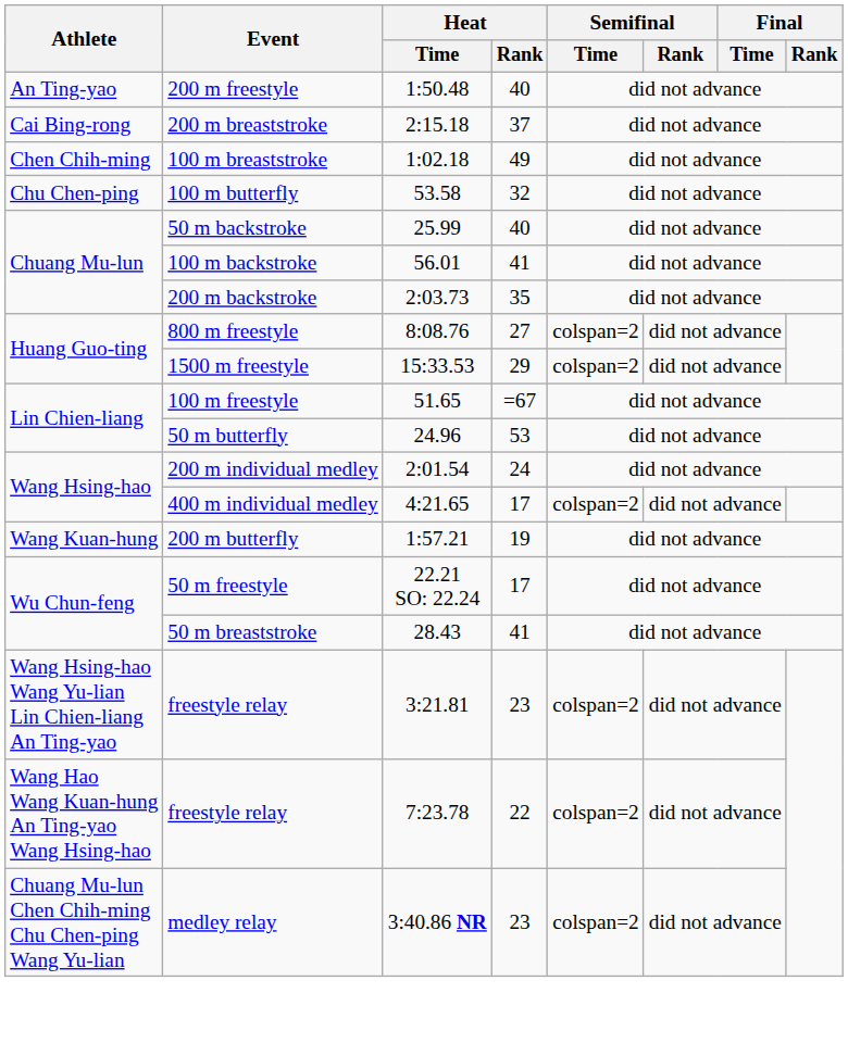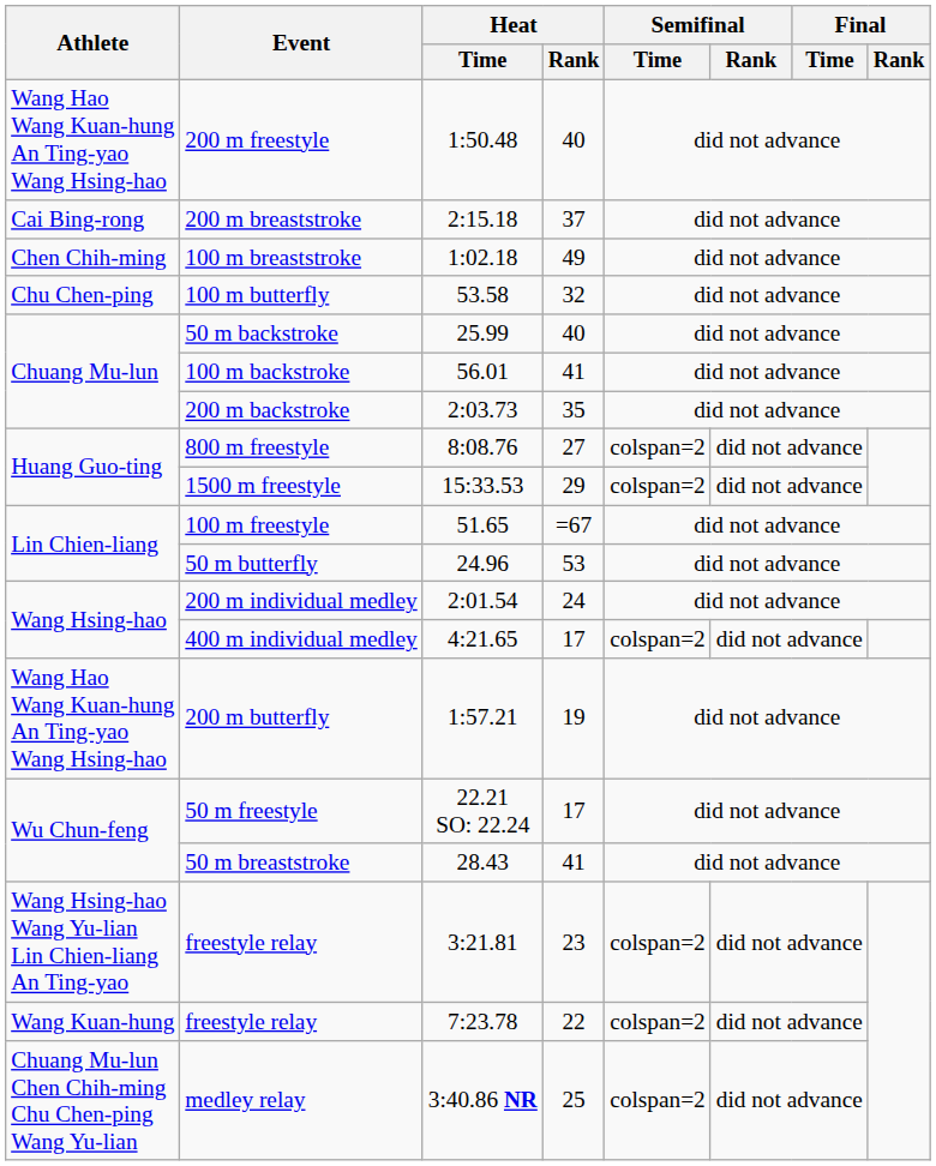200 m freestyle | Athlete: An Ting-yao -> Wang Hao Wang Kuan-hung An Ting-yao Wang Hsing-hao
200 m butterfly | Athlete: Wang Kuan-hung -> Wang Hao Wang Kuan-hung An Ting-yao Wang Hsing-hao
freestyle relay / 7:23.78 | Athlete: Wang Hao Wang Kuan-hung An Ting-yao Wang Hsing-hao -> Wang Kuan-hung
medley relay | Heat / Rank: 23 -> 25
